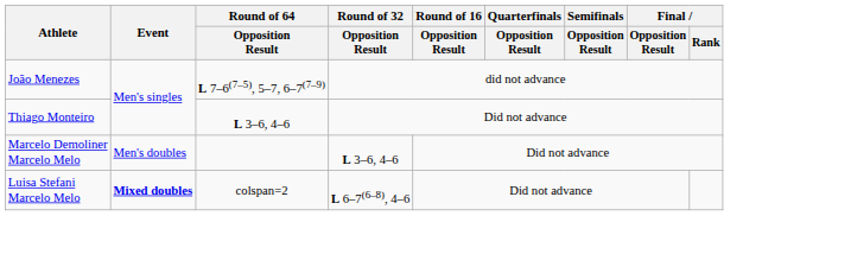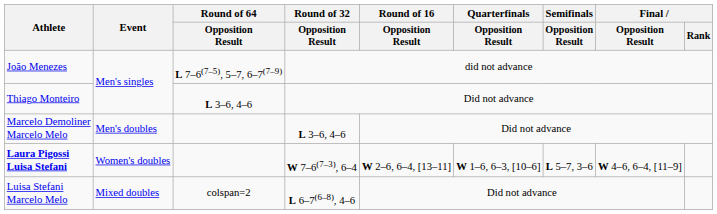+ row: Laura Pigossi Luisa Stefani | Women's doubles | W 7–6(7–3), 6–4 | W 2–6, 6–4, [13–11] | W 1–6, 6–3, [10–6] | L 5–7, 3–6 | W 4–6, 6–4, [11–9]
Luisa Stefani Marcelo Melo | Event: bold -> normal
